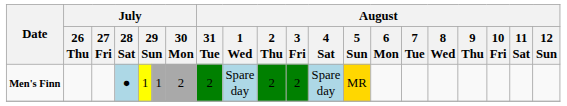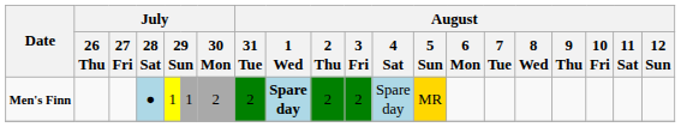Men's Finn | August / 1 Wed: normal -> bold
